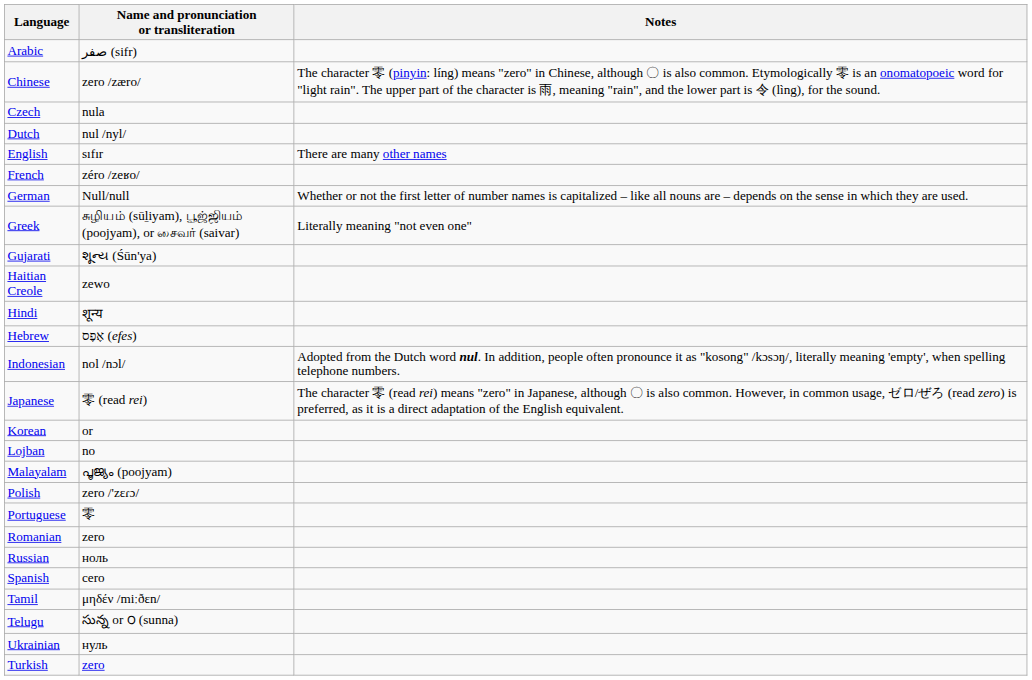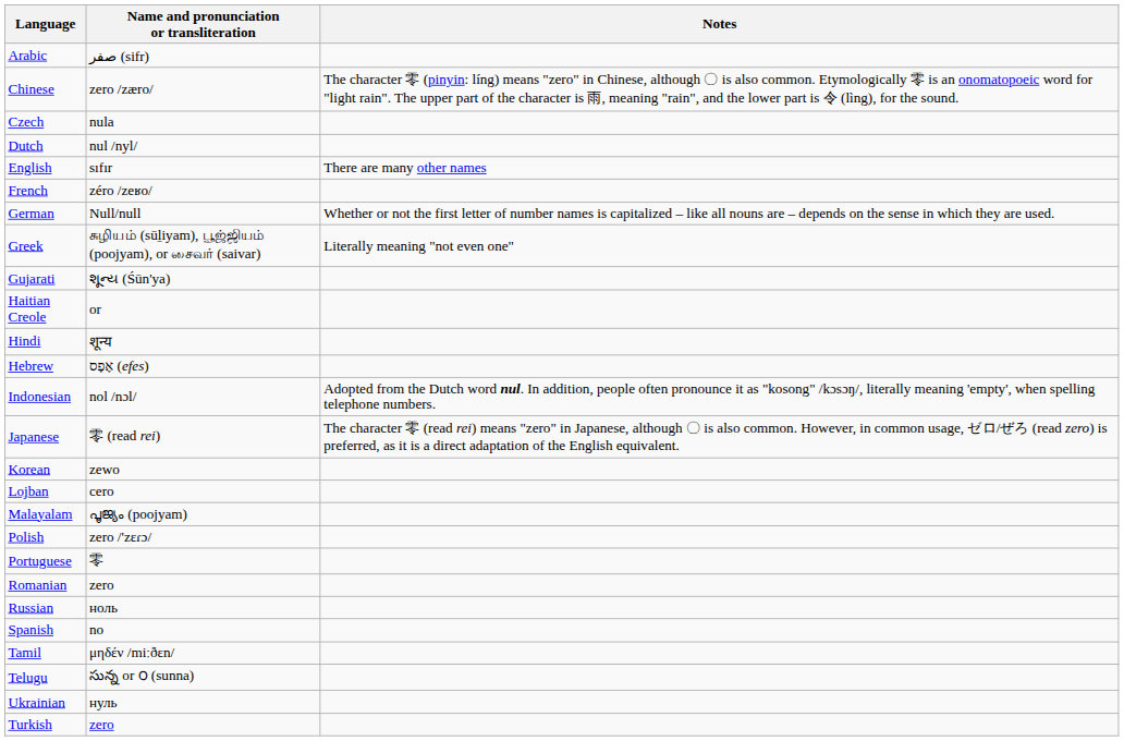Haitian Creole | Name and pronunciation or transliteration: zewo -> or
Korean | Name and pronunciation or transliteration: or -> zewo
Lojban | Name and pronunciation or transliteration: no -> cero
Spanish | Name and pronunciation or transliteration: cero -> no
